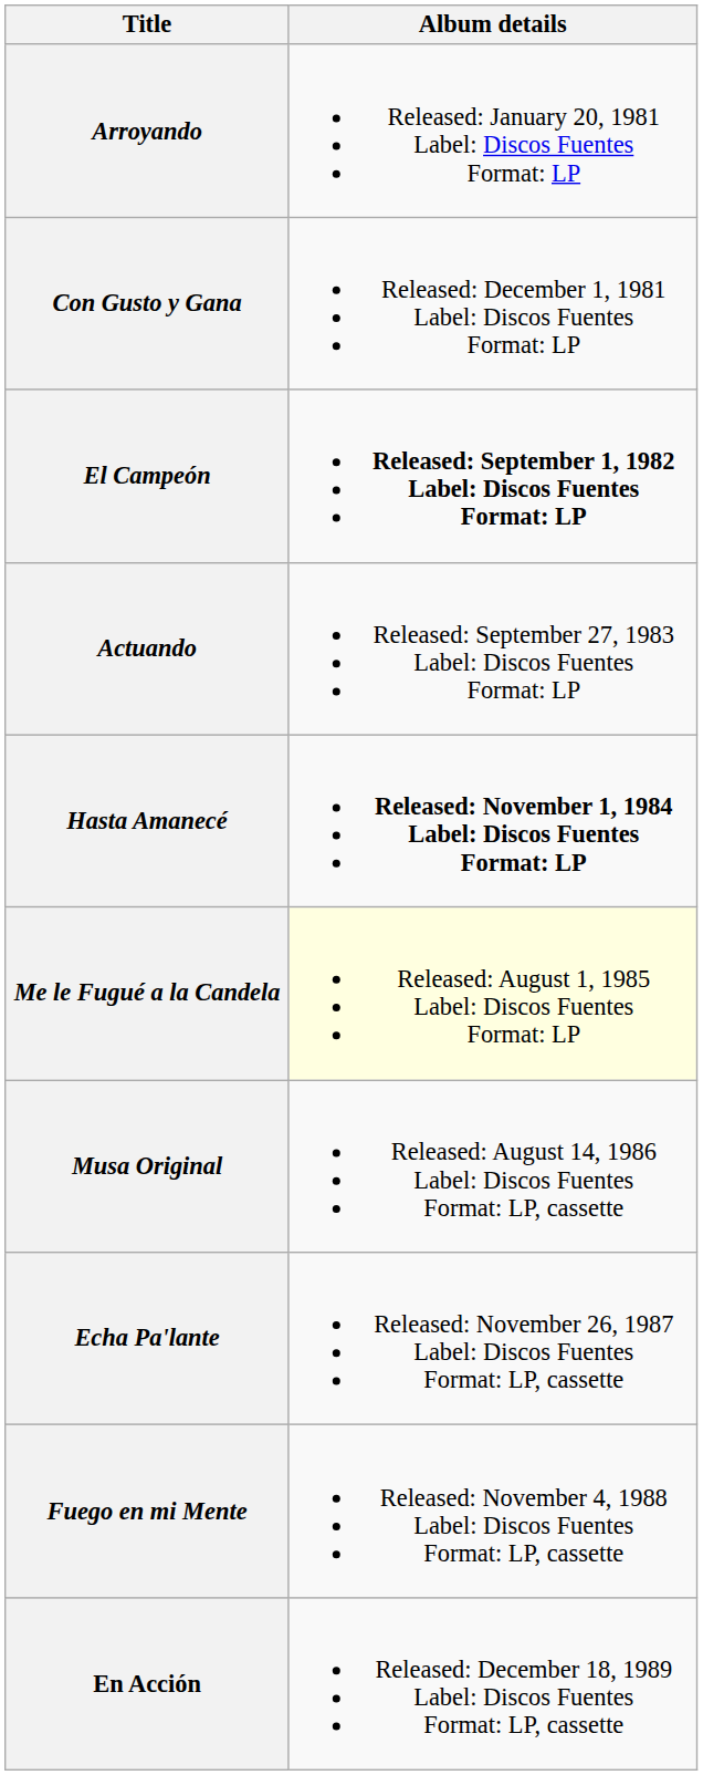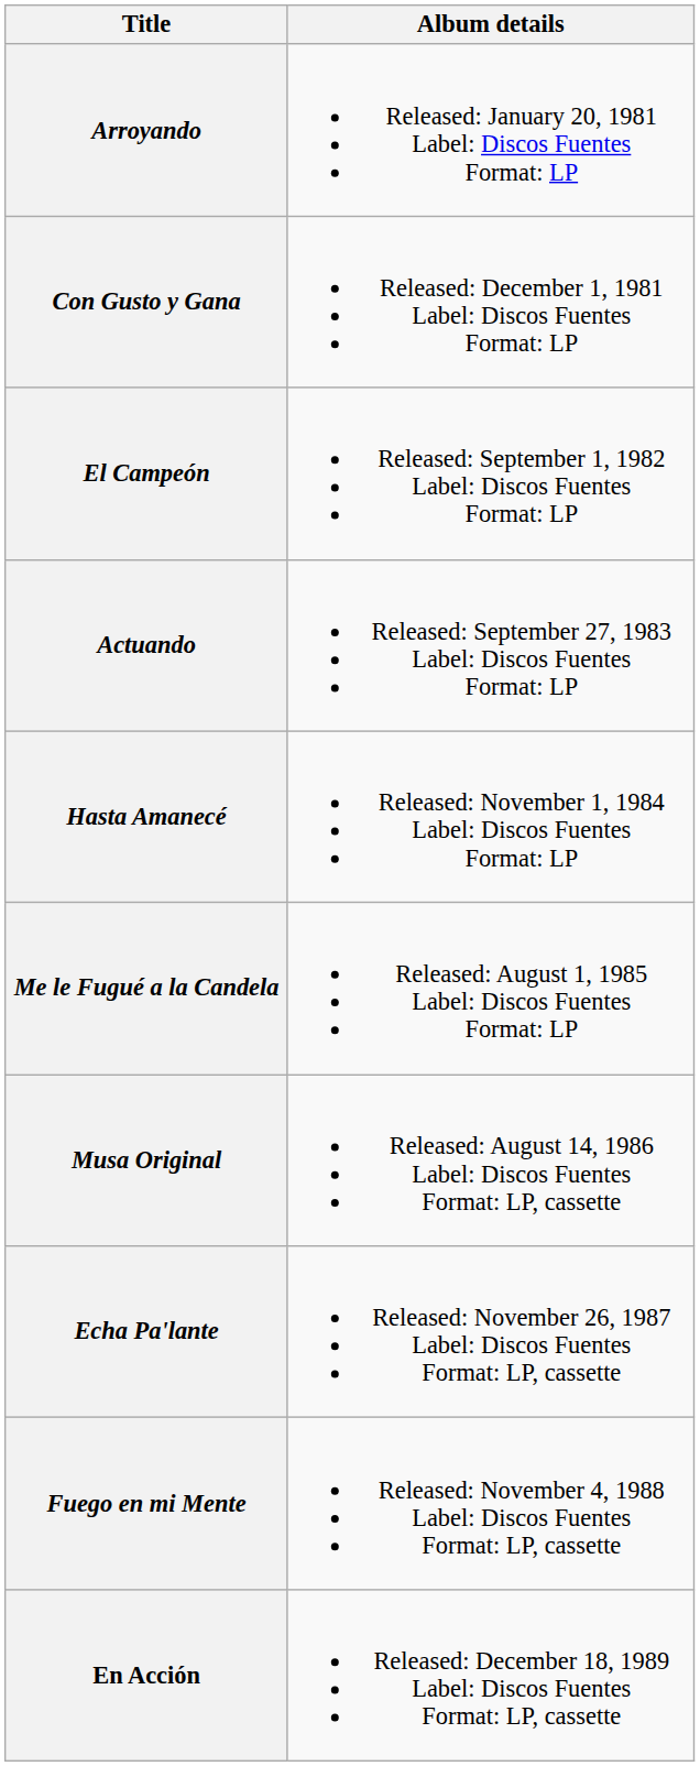El Campeón | Album details: bold -> normal
Hasta Amanecé | Album details: bold -> normal
Me le Fugué a la Candela | Album details: lightyellow background -> no background
